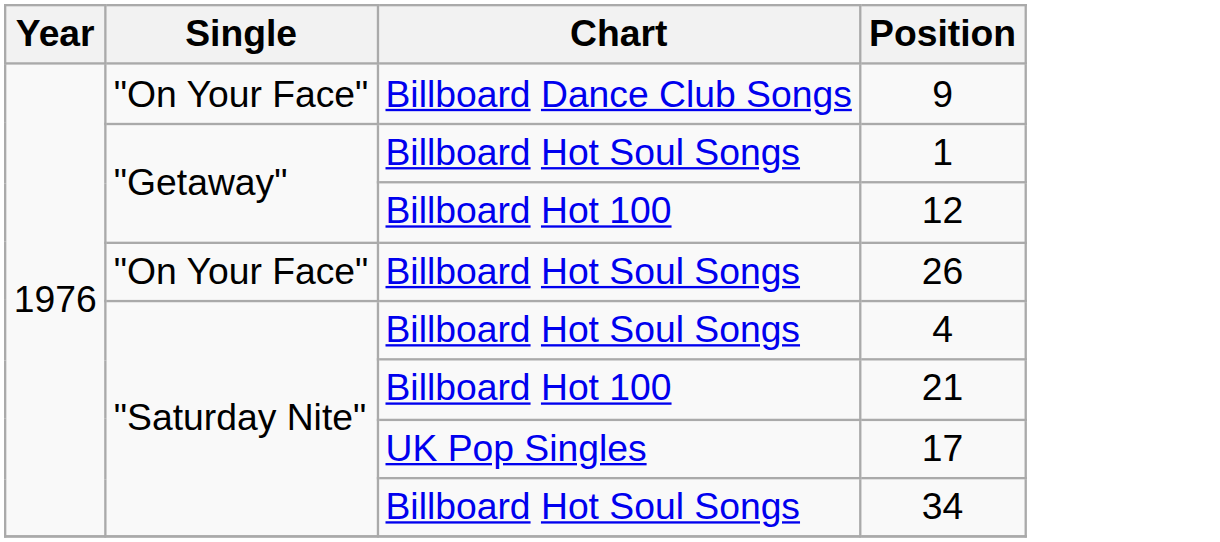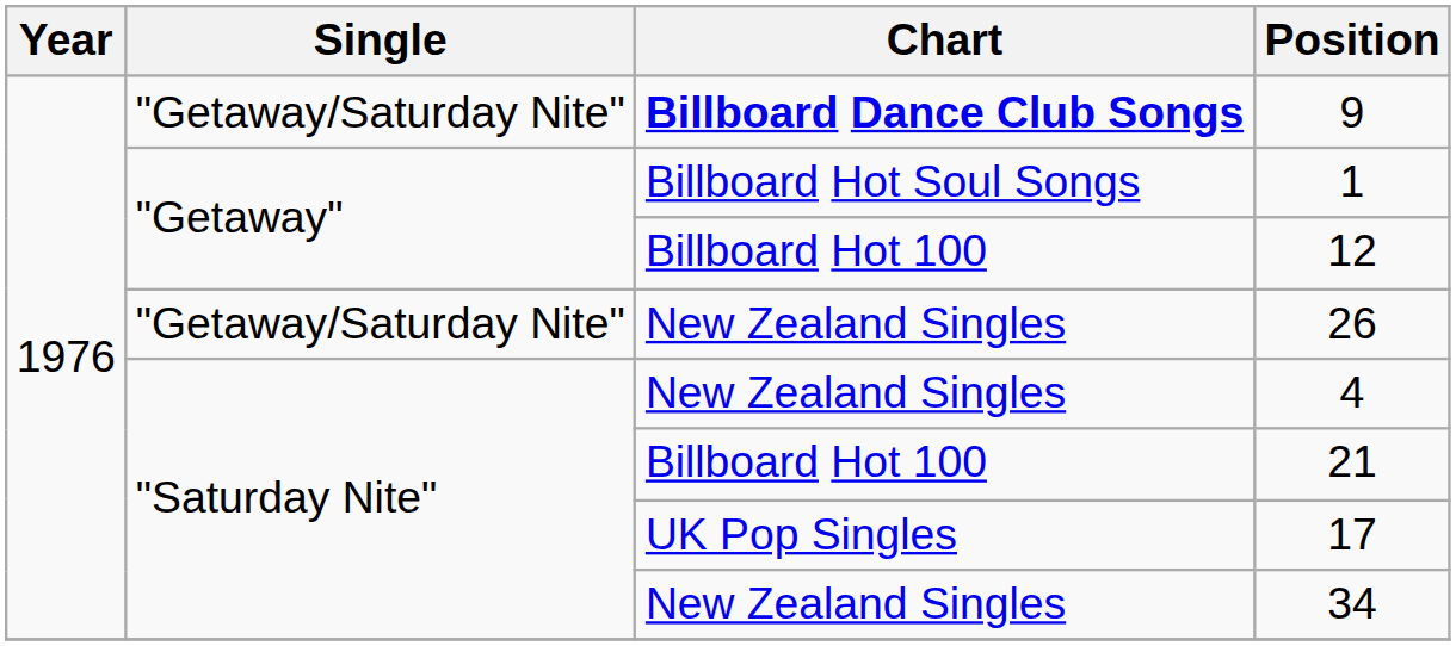9 | Single: "On Your Face" -> "Getaway/Saturday Nite"
9 | Chart: normal -> bold
26 | Single: "On Your Face" -> "Getaway/Saturday Nite"
26 | Chart: Billboard Hot Soul Songs -> New Zealand Singles
4 | Chart: Billboard Hot Soul Songs -> New Zealand Singles
34 | Chart: Billboard Hot Soul Songs -> New Zealand Singles
